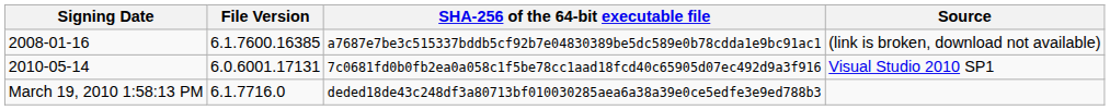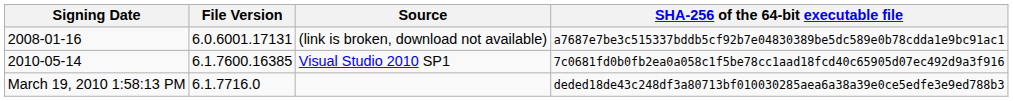columns swapped: SHA-256 of the 64-bit executable file <-> Source
row 2 | File Version: 6.1.7600.16385 -> 6.0.6001.17131
row 3 | File Version: 6.0.6001.17131 -> 6.1.7600.16385
